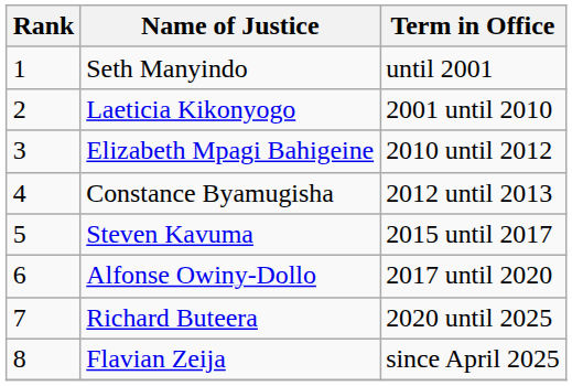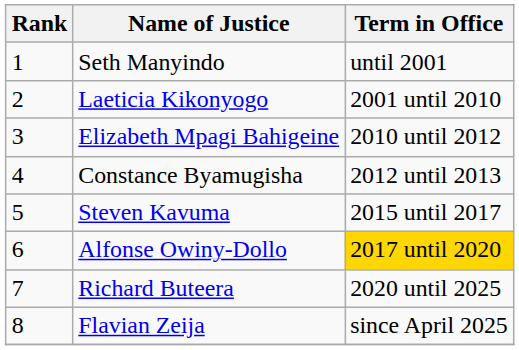Alfonse Owiny-Dollo | Term in Office: no background -> gold background
